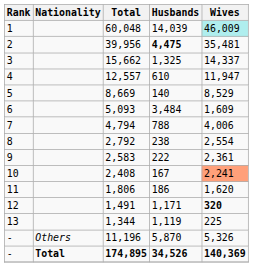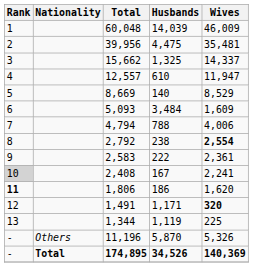60,048 | Wives: paleturquoise background -> no background
39,956 | Husbands: bold -> normal
2,792 | Wives: normal -> bold
2,408 | Rank: no background -> lightgrey background
2,408 | Wives: lightsalmon background -> no background
1,806 | Rank: normal -> bold
